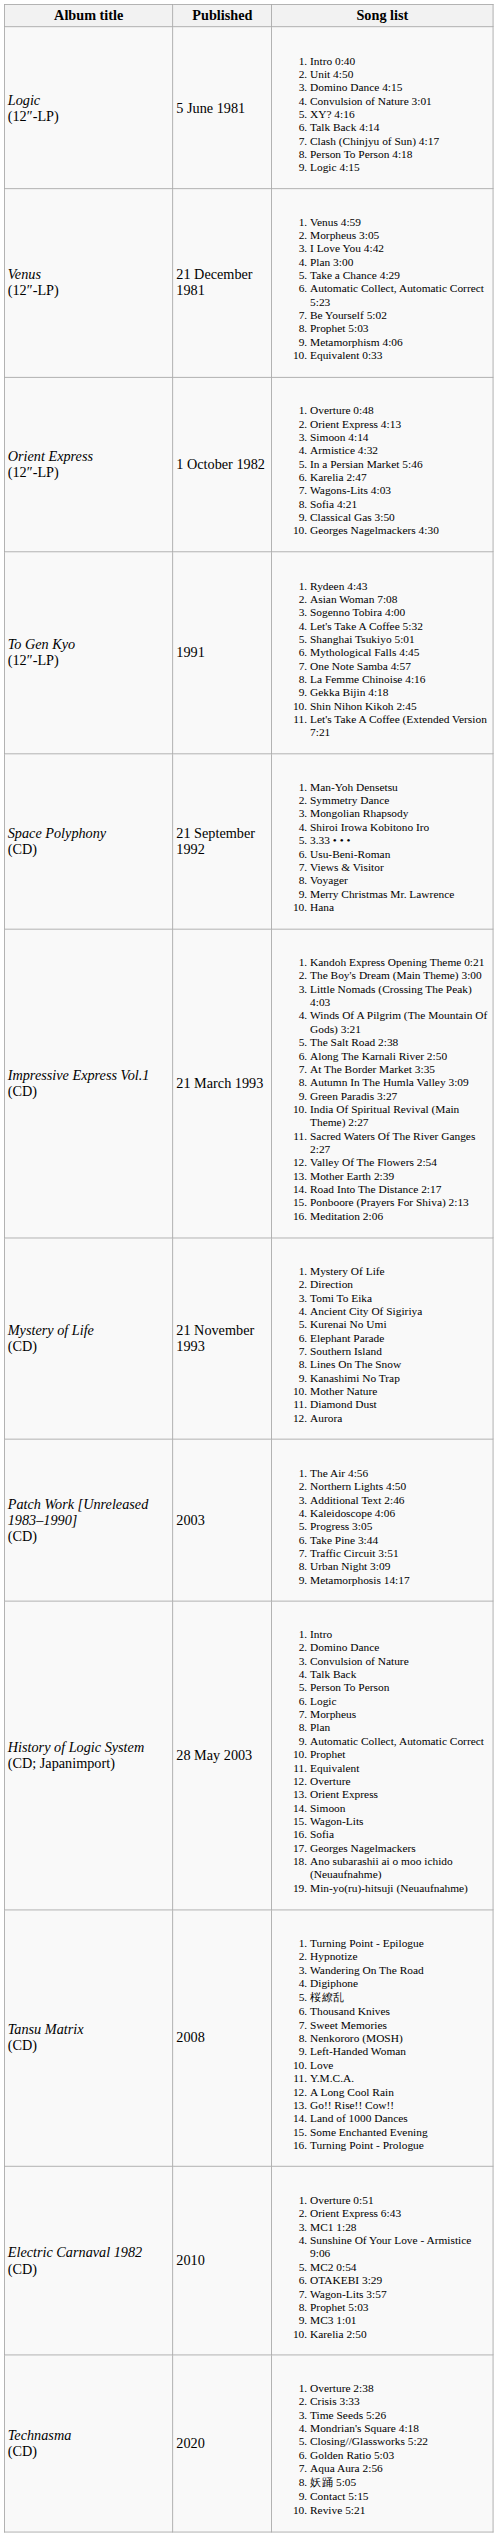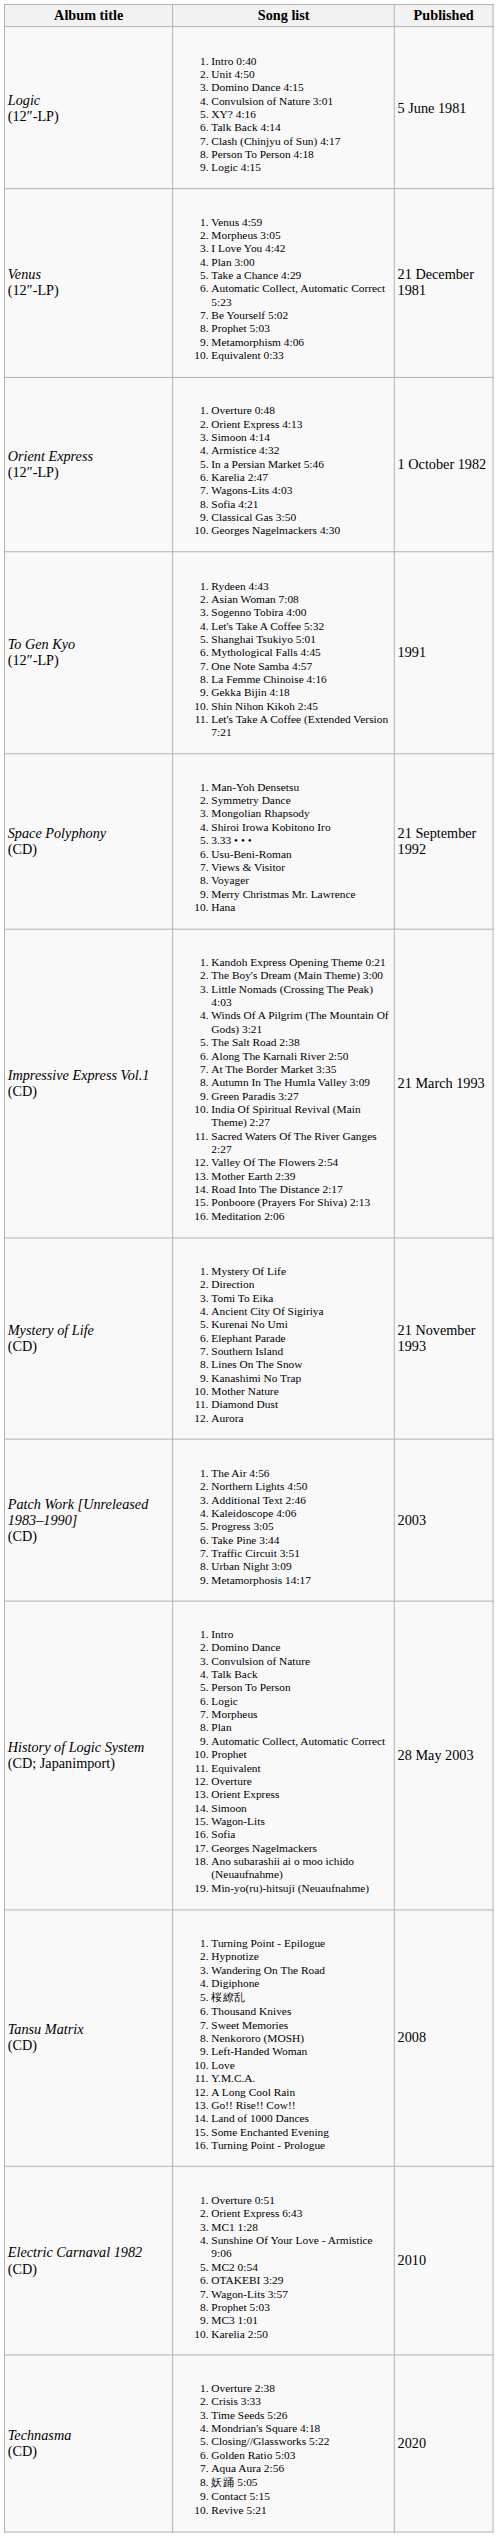columns swapped: Published <-> Song list
